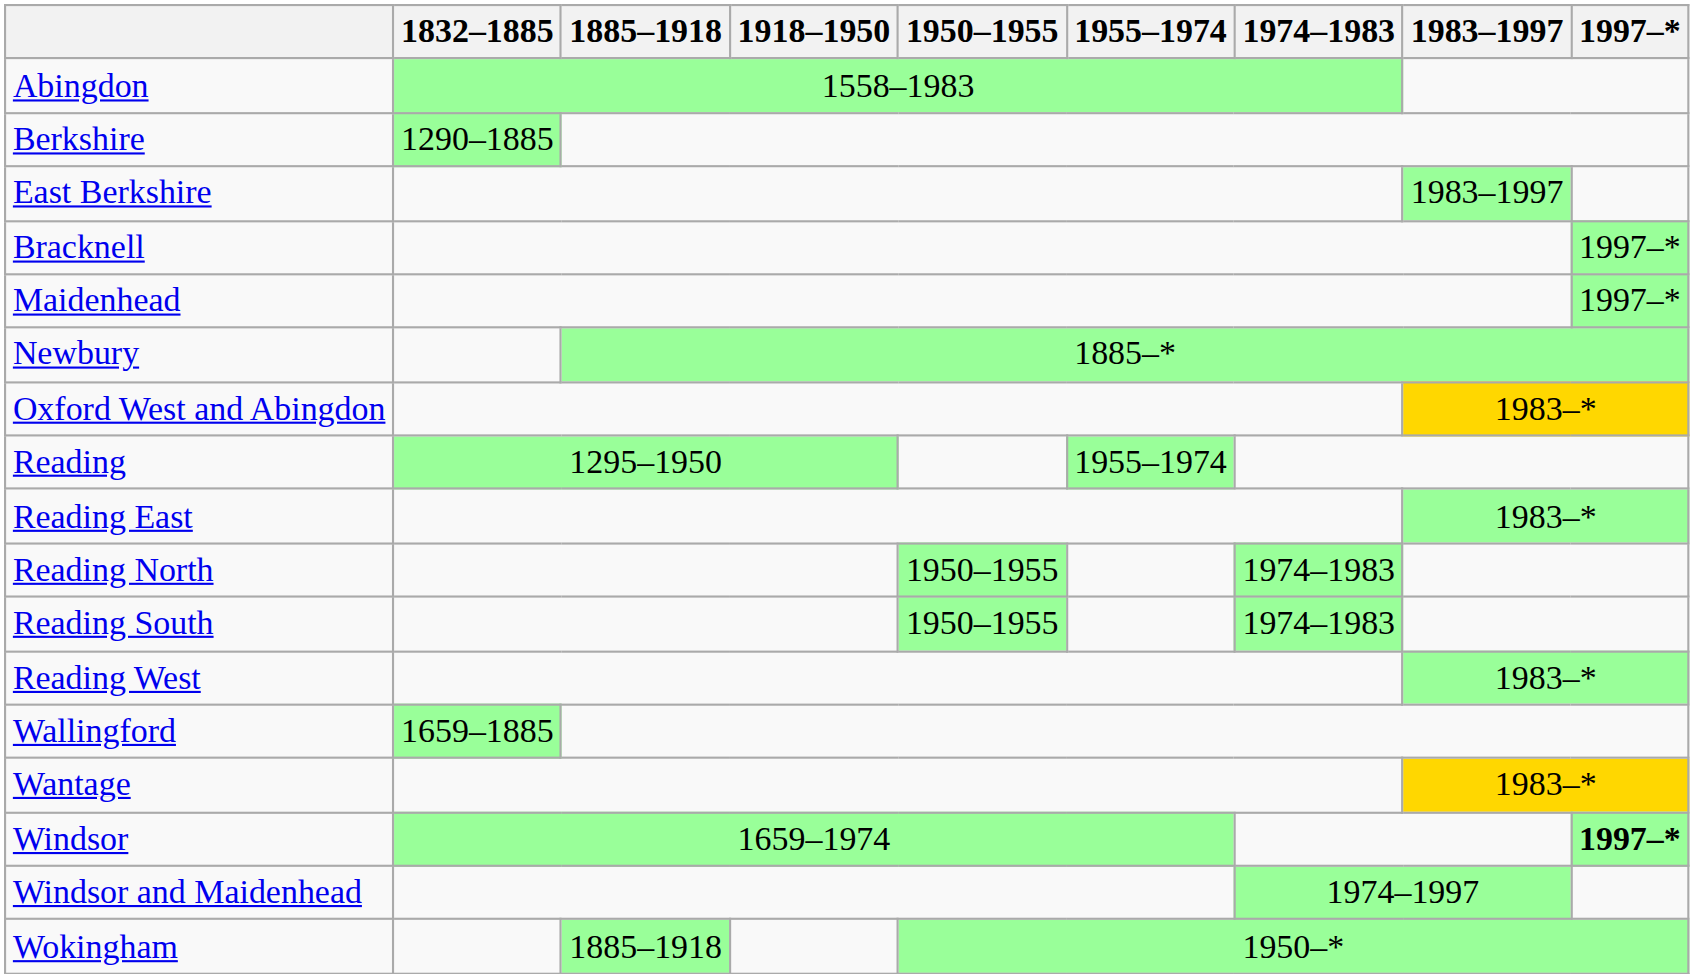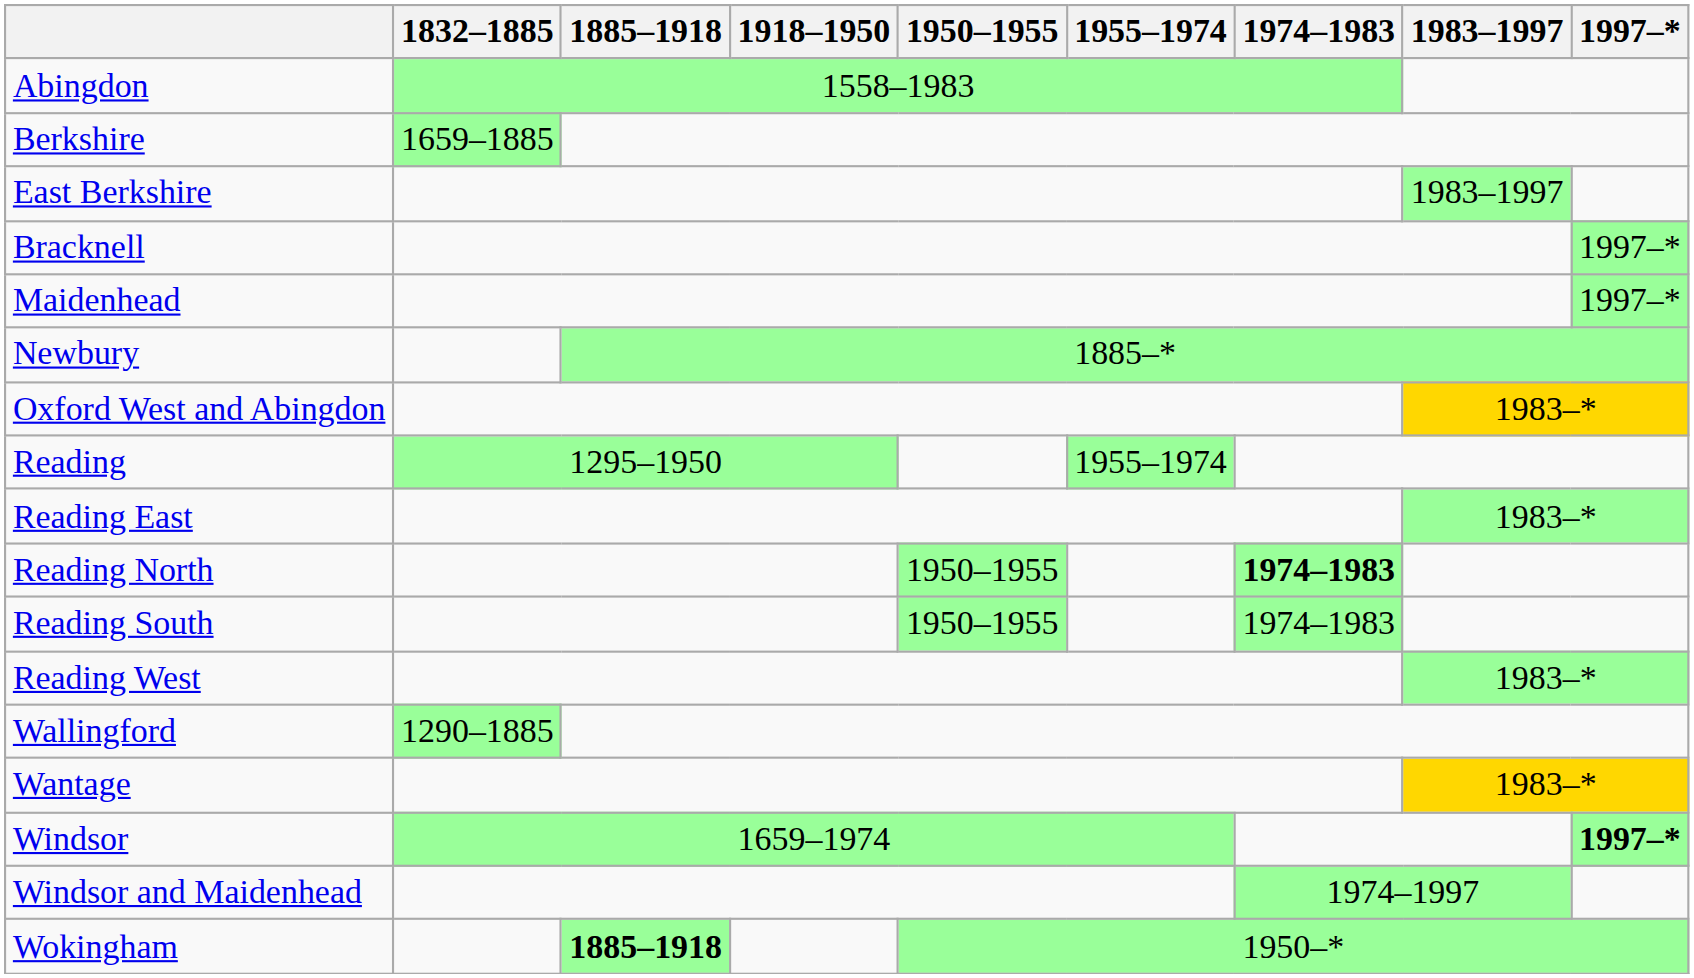Berkshire | 1832–1885: 1290–1885 -> 1659–1885
Reading North | 1974–1983: normal -> bold
Wallingford | 1832–1885: 1659–1885 -> 1290–1885
Wokingham | 1885–1918: normal -> bold
